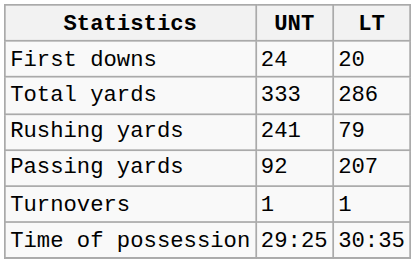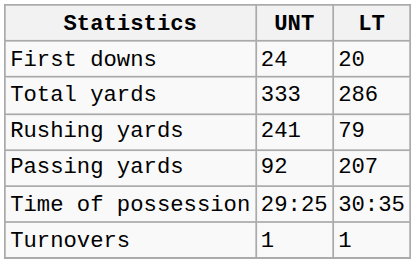rows swapped: Turnovers <-> Time of possession
